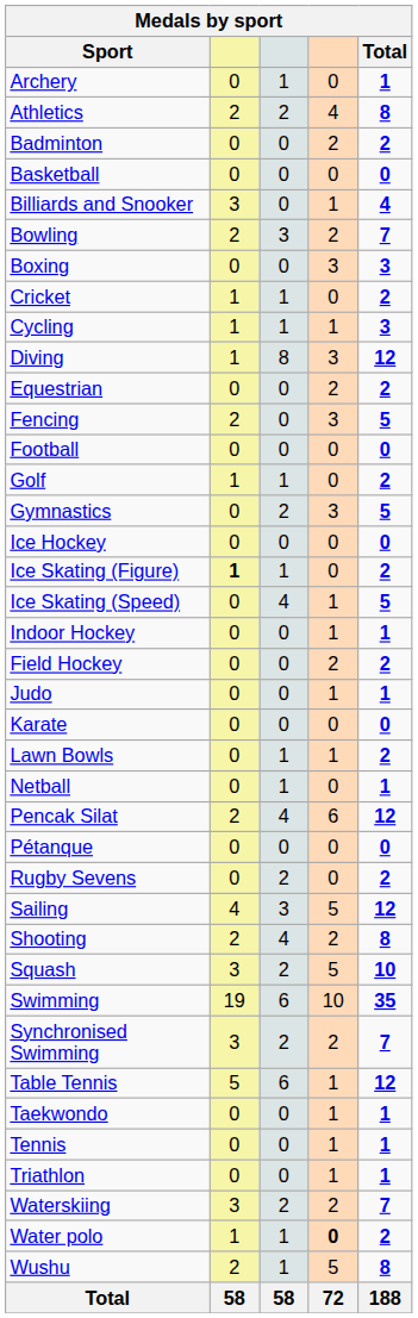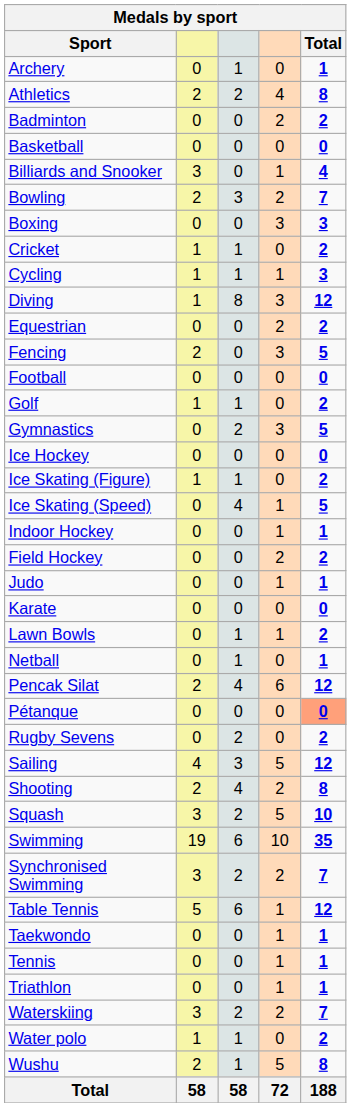Ice Skating (Figure) | column 2: bold -> normal
Pétanque | Total: no background -> lightsalmon background
Water polo | column 4: bold -> normal
